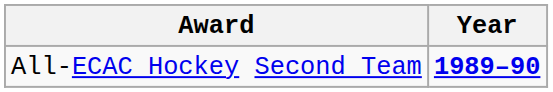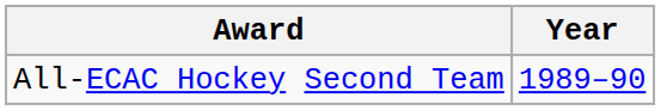row 2 | Year: bold -> normal
